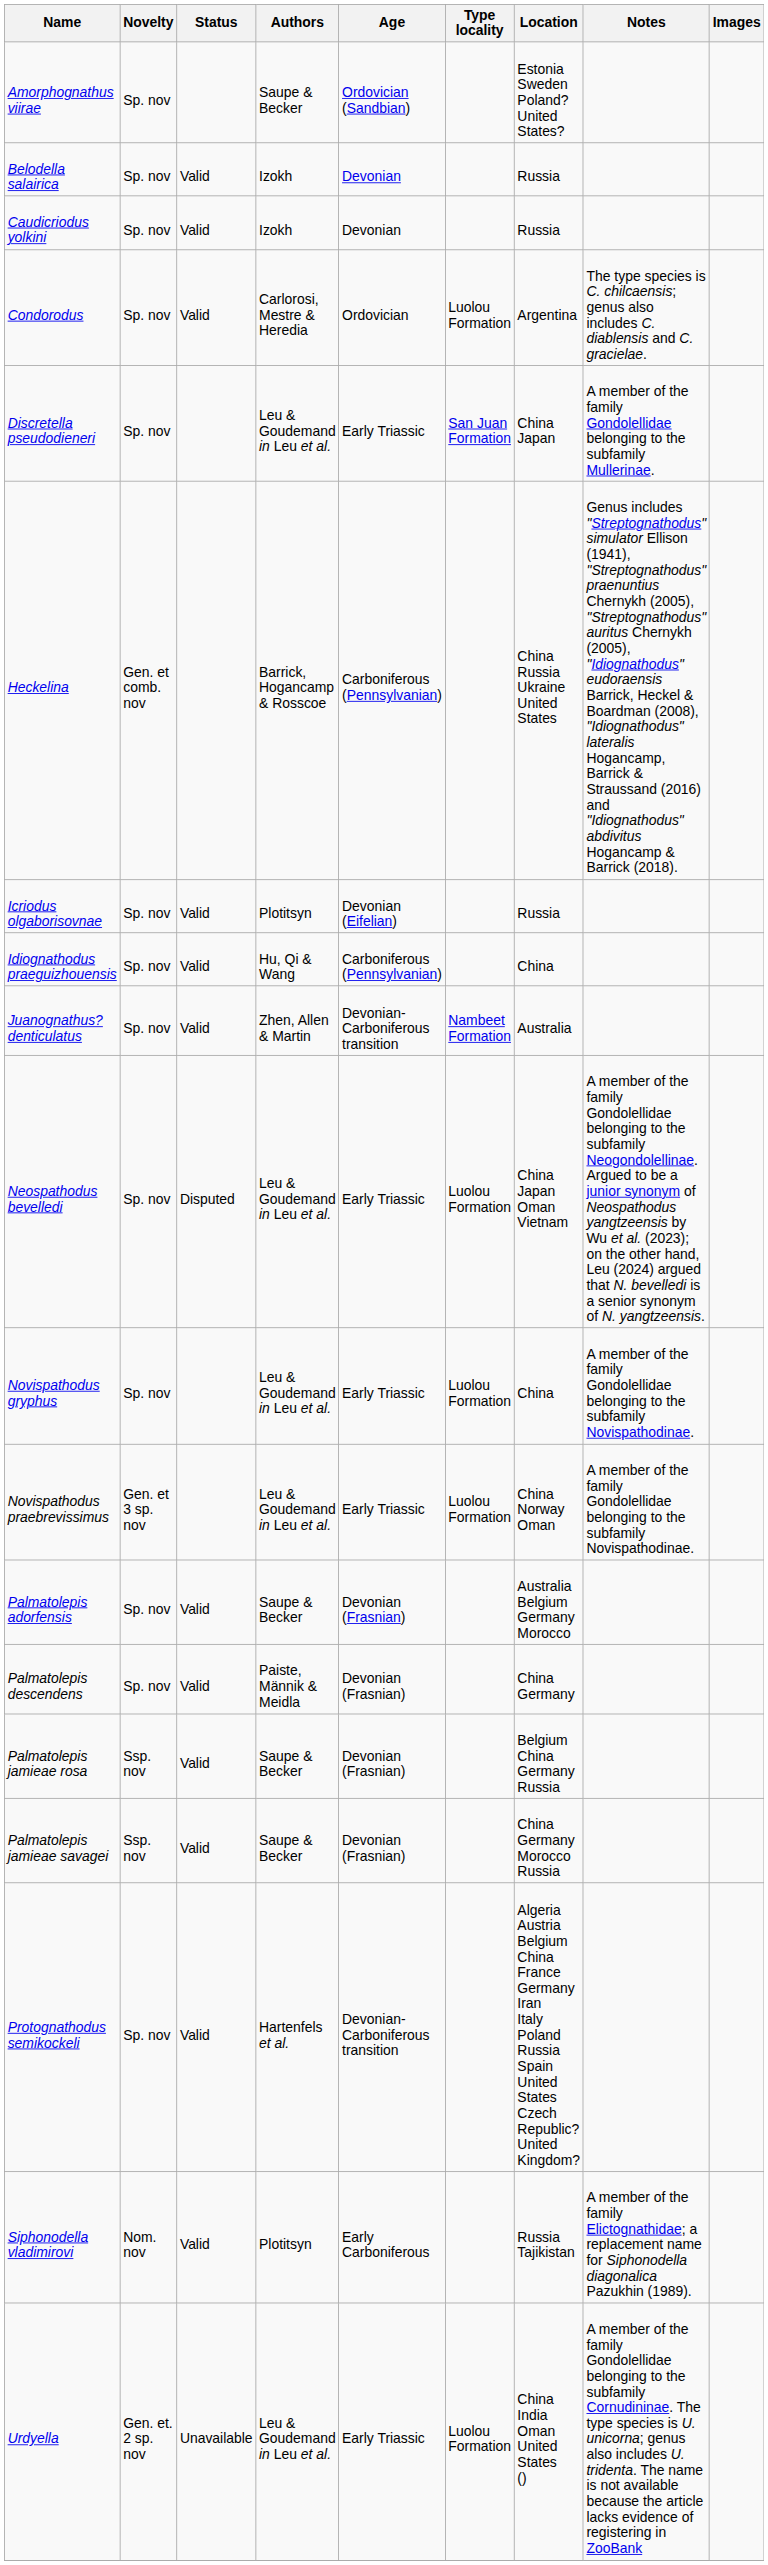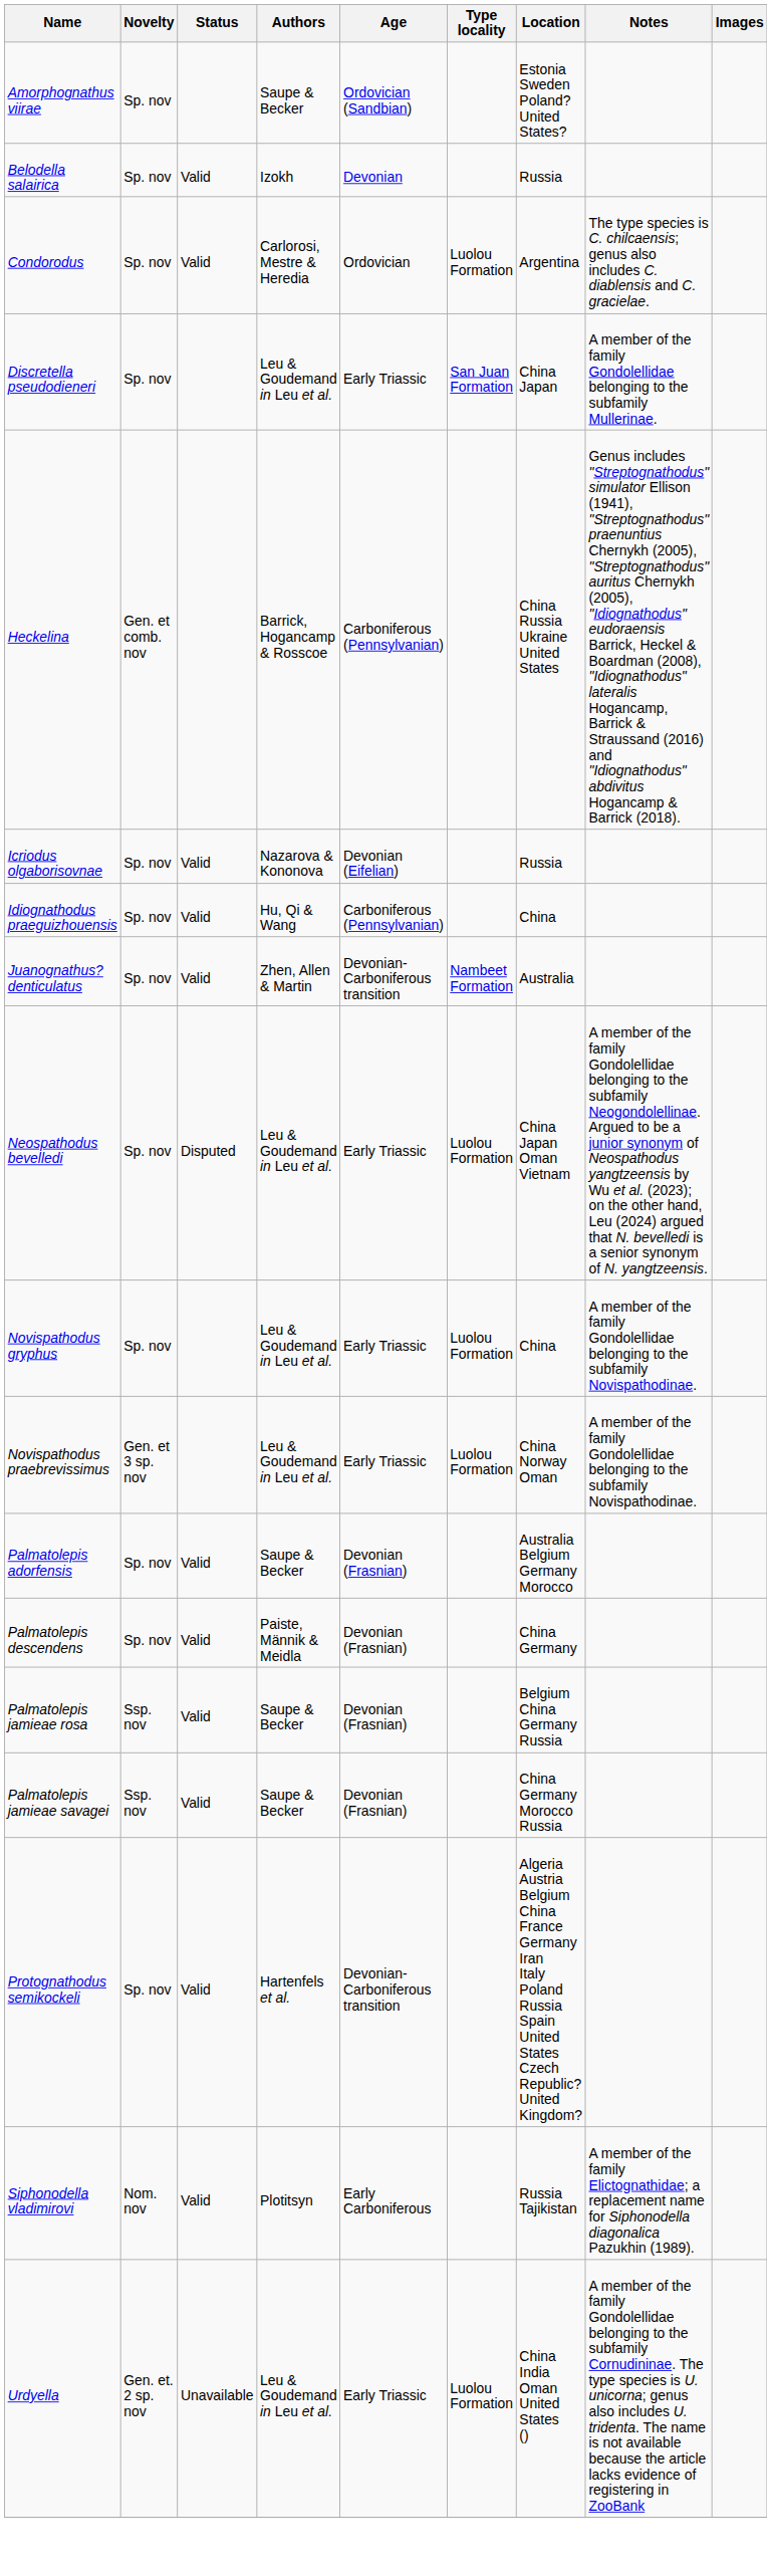- row: Caudicriodus yolkini | Sp. nov | Valid | Izokh | Devonian | Russia
Icriodus olgaborisovnae | Authors: Plotitsyn -> Nazarova & Kononova
